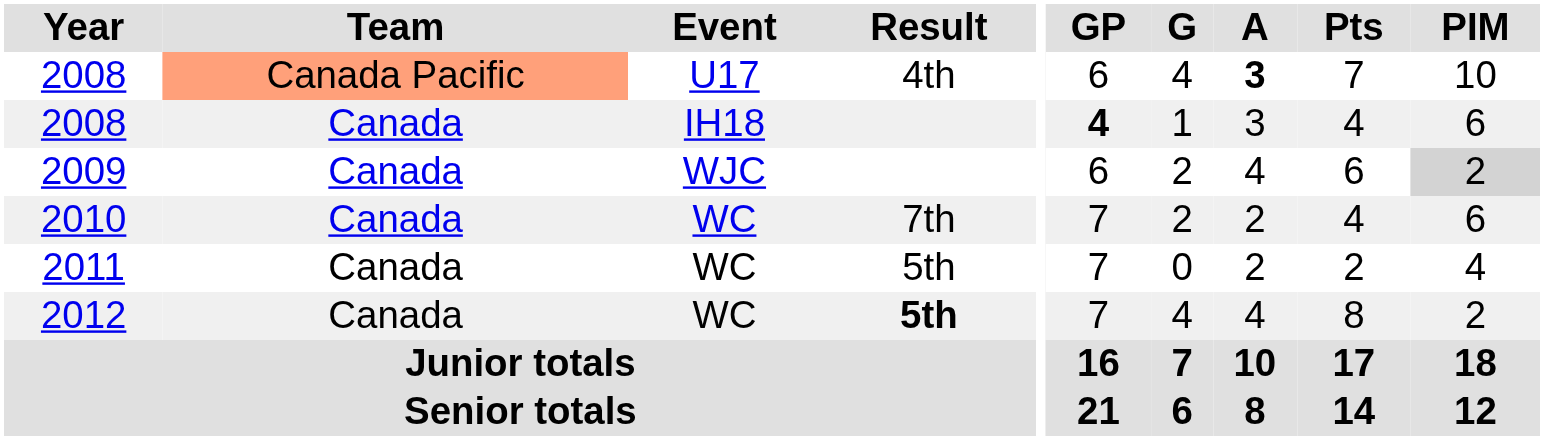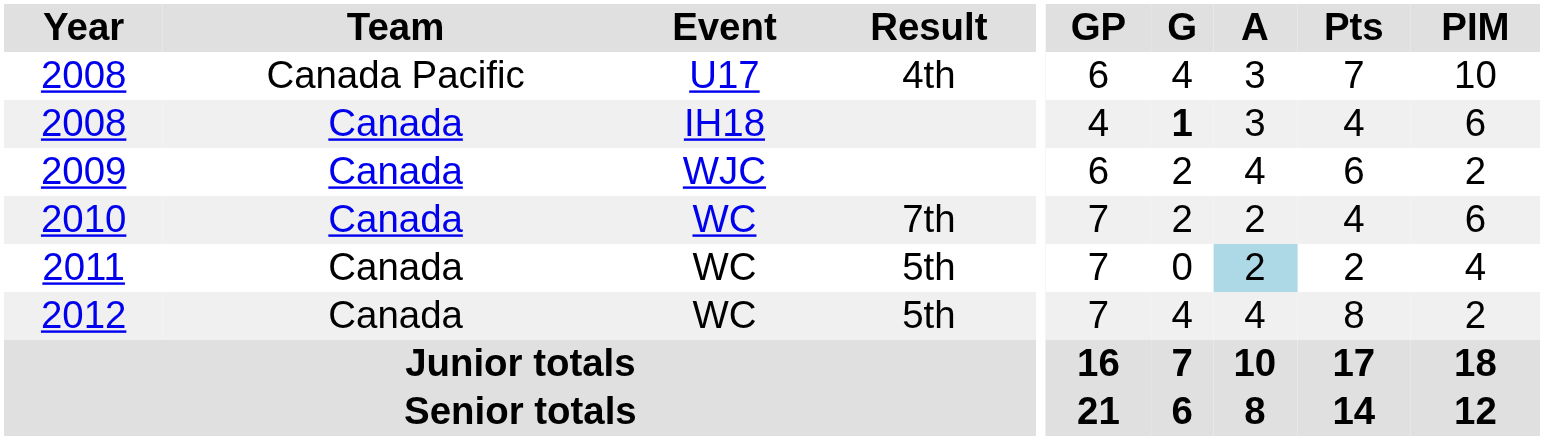2008 / U17 | Team: lightsalmon background -> no background
2008 / U17 | A: bold -> normal
2008 / IH18 | GP: bold -> normal
2008 / IH18 | G: normal -> bold
2009 | PIM: lightgrey background -> no background
2011 | A: no background -> lightblue background
2012 | Result: bold -> normal
